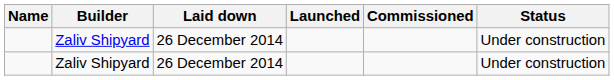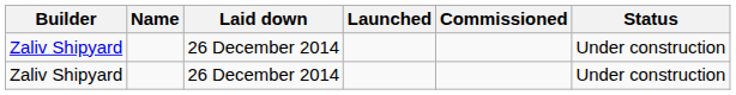columns swapped: Name <-> Builder
